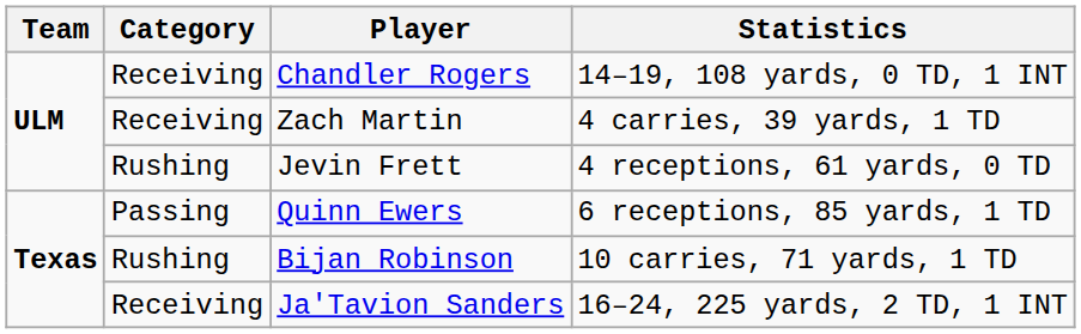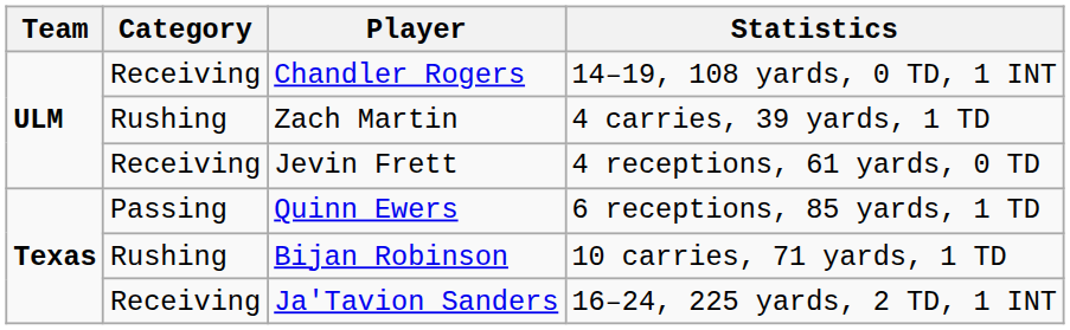Zach Martin | Category: Receiving -> Rushing
Jevin Frett | Category: Rushing -> Receiving
